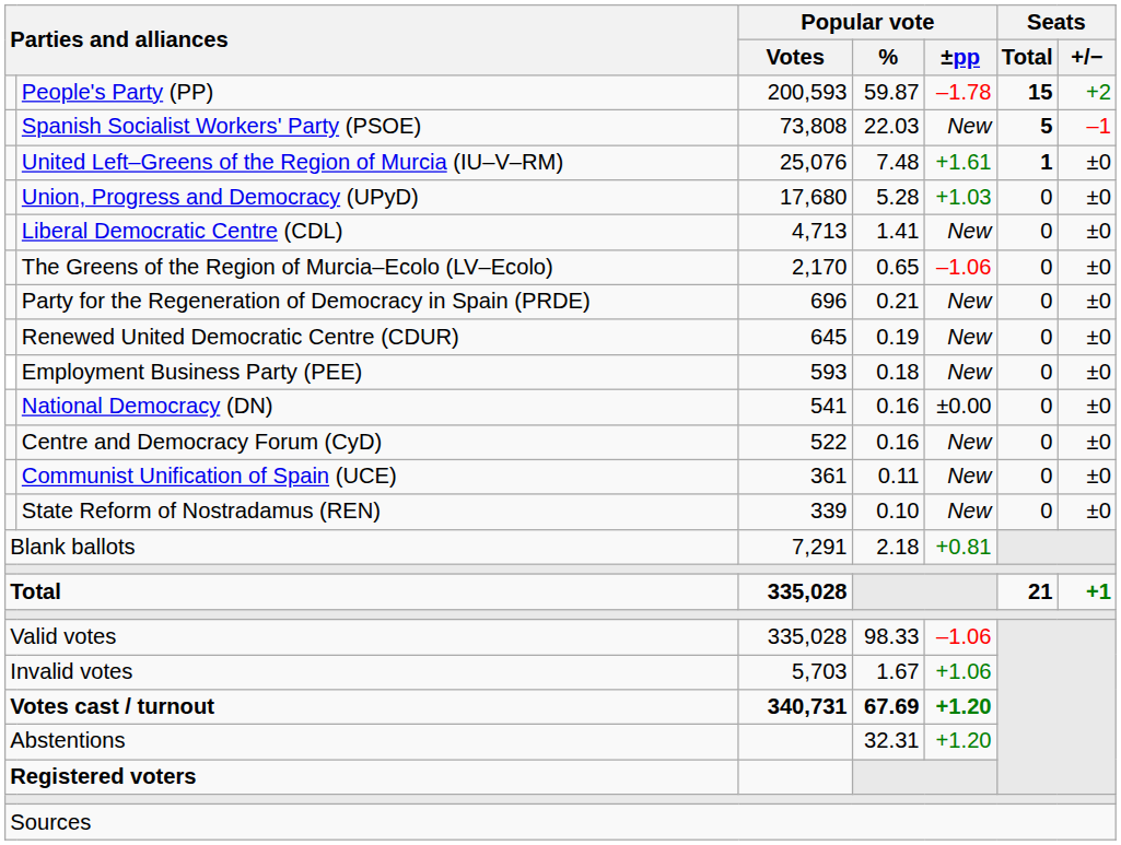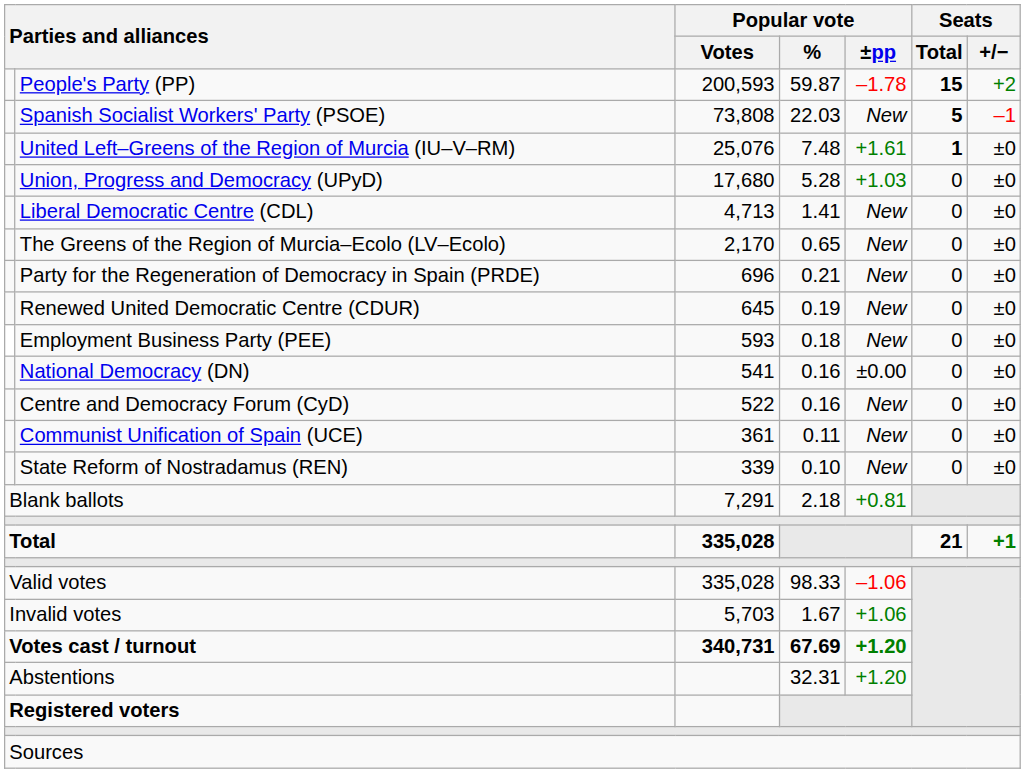The Greens of the Region of Murcia–Ecolo (LV–Ecolo) | Popular vote / ±pp: –1.06 -> New
